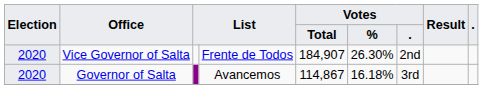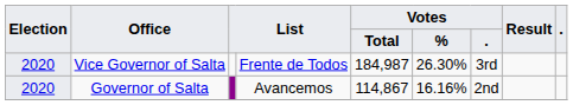Vice Governor of Salta | Votes / Total: 184,907 -> 184,987
Vice Governor of Salta | Votes / .: 2nd -> 3rd
Governor of Salta | Votes / %: 16.18% -> 16.16%
Governor of Salta | Votes / .: 3rd -> 2nd
